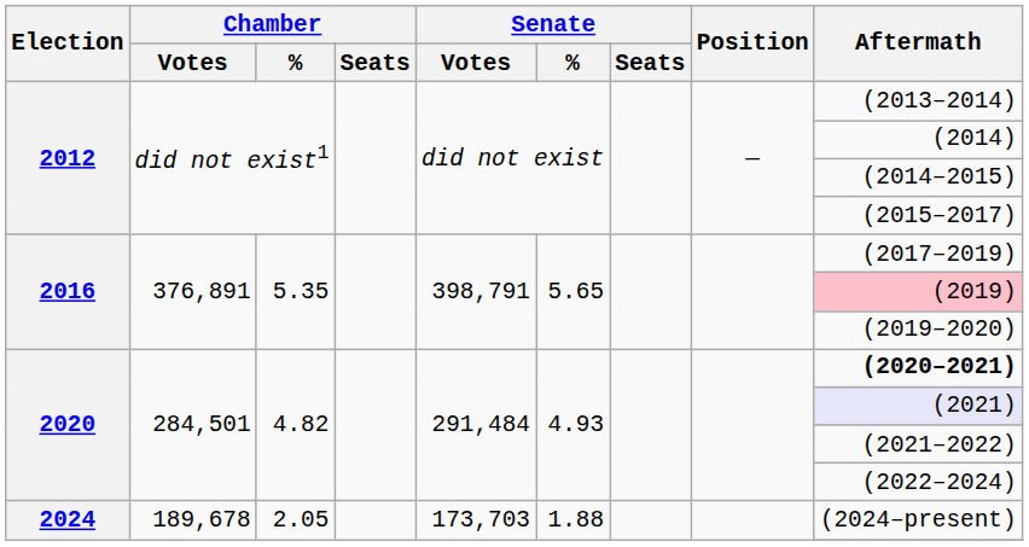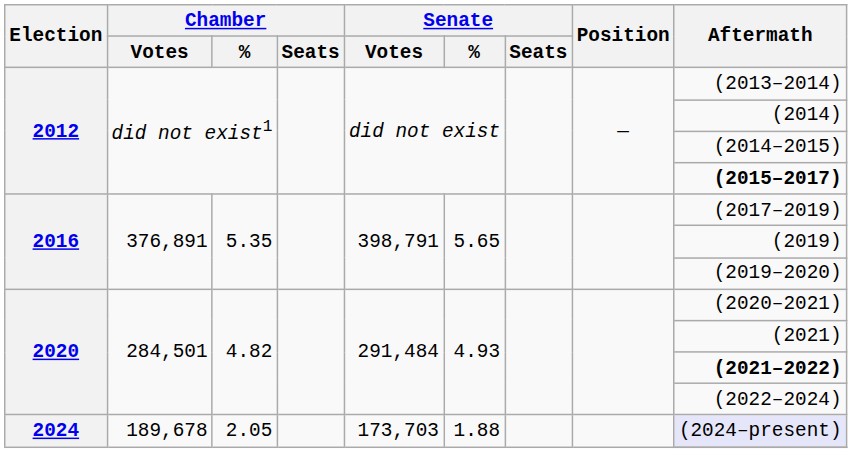row 6 | Aftermath: normal -> bold
row 8 | Aftermath: pink background -> no background
row 10 | Aftermath: bold -> normal
row 11 | Aftermath: lavender background -> no background
row 12 | Aftermath: normal -> bold
row 14 | Aftermath: no background -> lavender background
